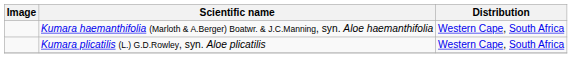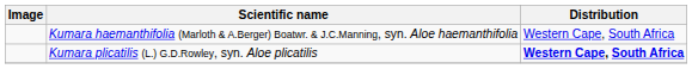Kumara plicatilis (L.) G.D.Rowley, syn. Aloe plicatilis | Distribution: normal -> bold
